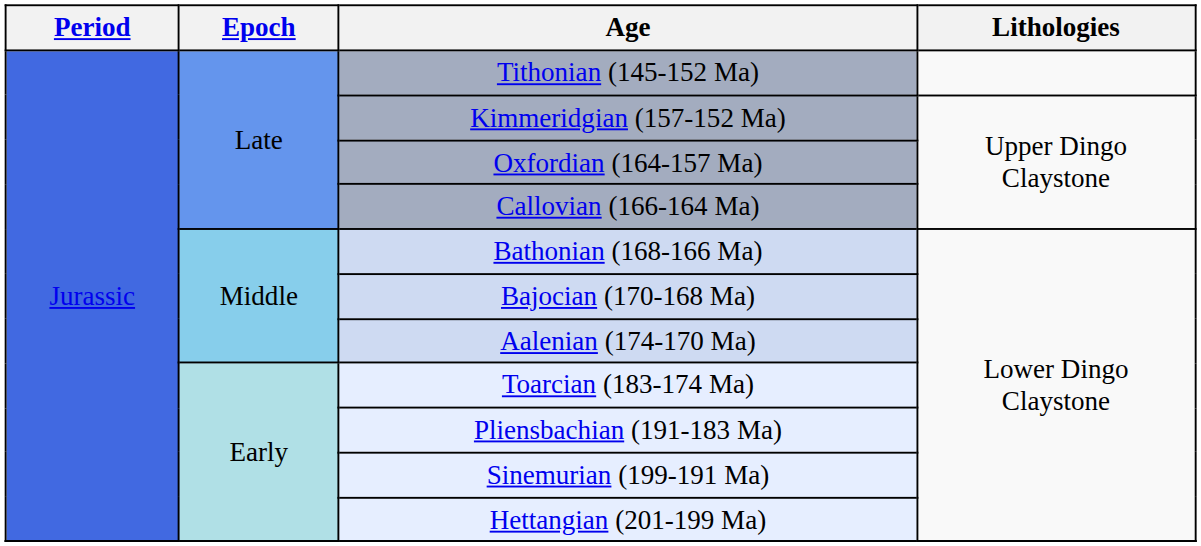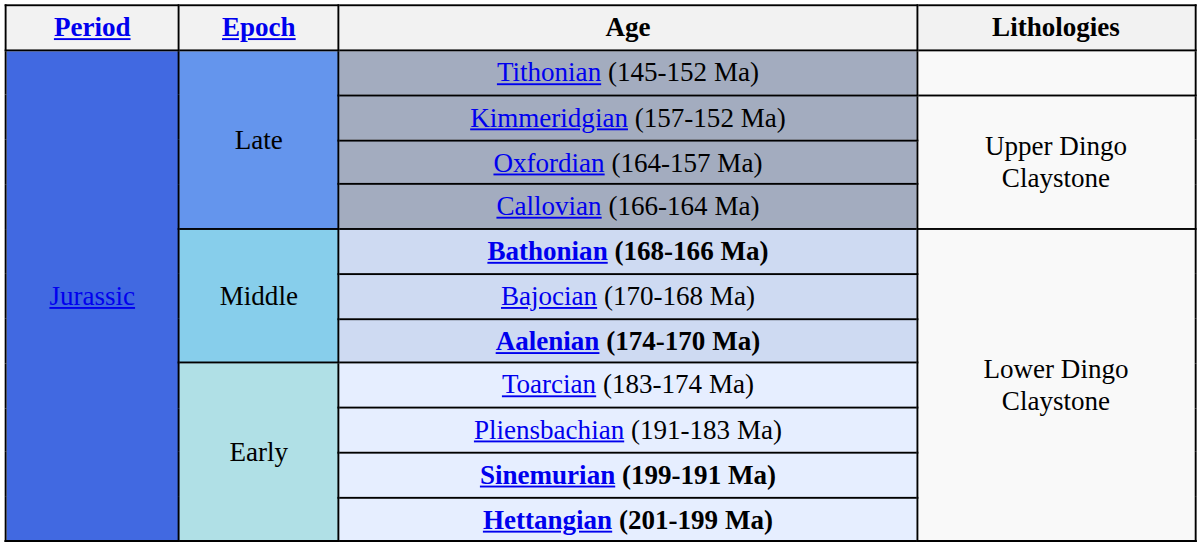Bathonian (168-166 Ma) | Age: normal -> bold
Aalenian (174-170 Ma) | Age: normal -> bold
Sinemurian (199-191 Ma) | Age: normal -> bold
Hettangian (201-199 Ma) | Age: normal -> bold
